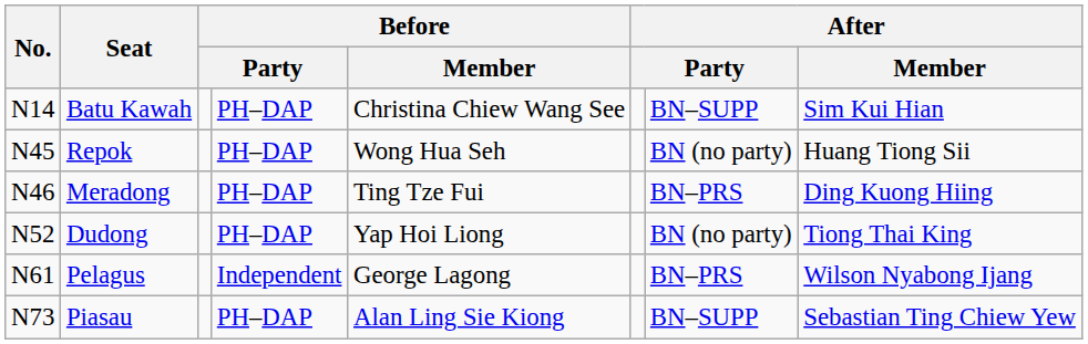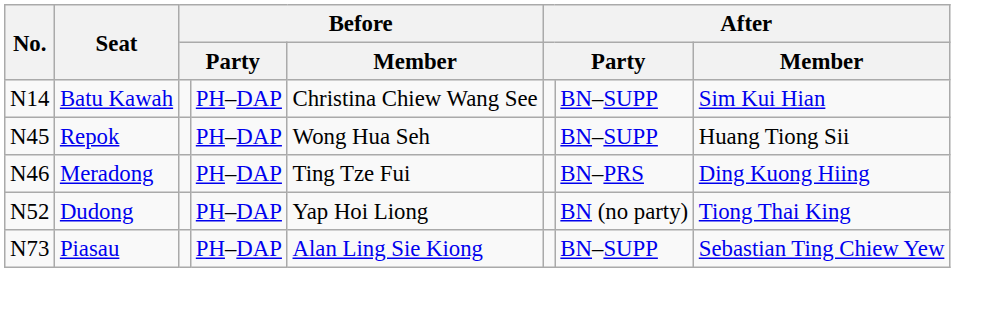Repok | column 7: BN (no party) -> BN–SUPP
- row: N61 | Pelagus | Independent | George Lagong | BN–PRS | Wilson Nyabong Ijang
